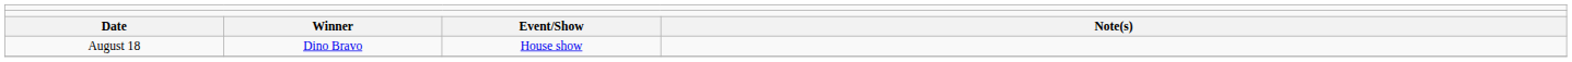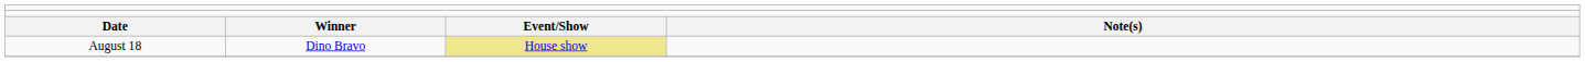August 18 | column 3: no background -> khaki background
